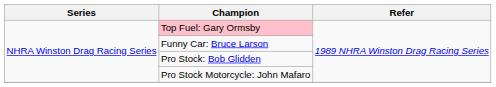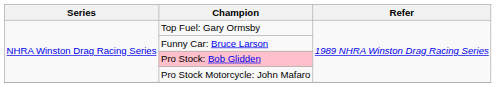Top Fuel: Gary Ormsby | Champion: pink background -> no background
Pro Stock: Bob Glidden | Champion: no background -> pink background
